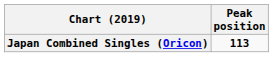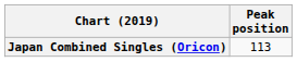row 2 | Peak position: bold -> normal
